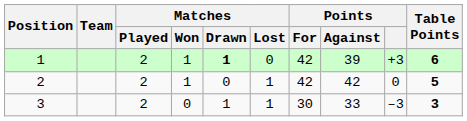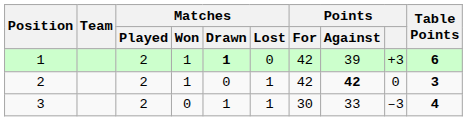row 4 | Points / Against: normal -> bold
row 4 | Table Points: 5 -> 3
row 5 | Table Points: 3 -> 4
